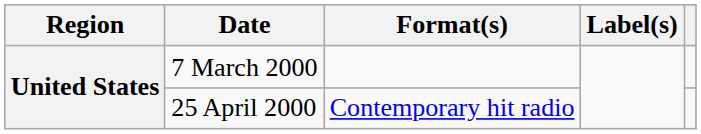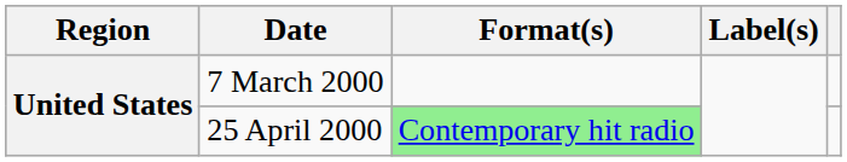25 April 2000 | Format(s): no background -> lightgreen background
